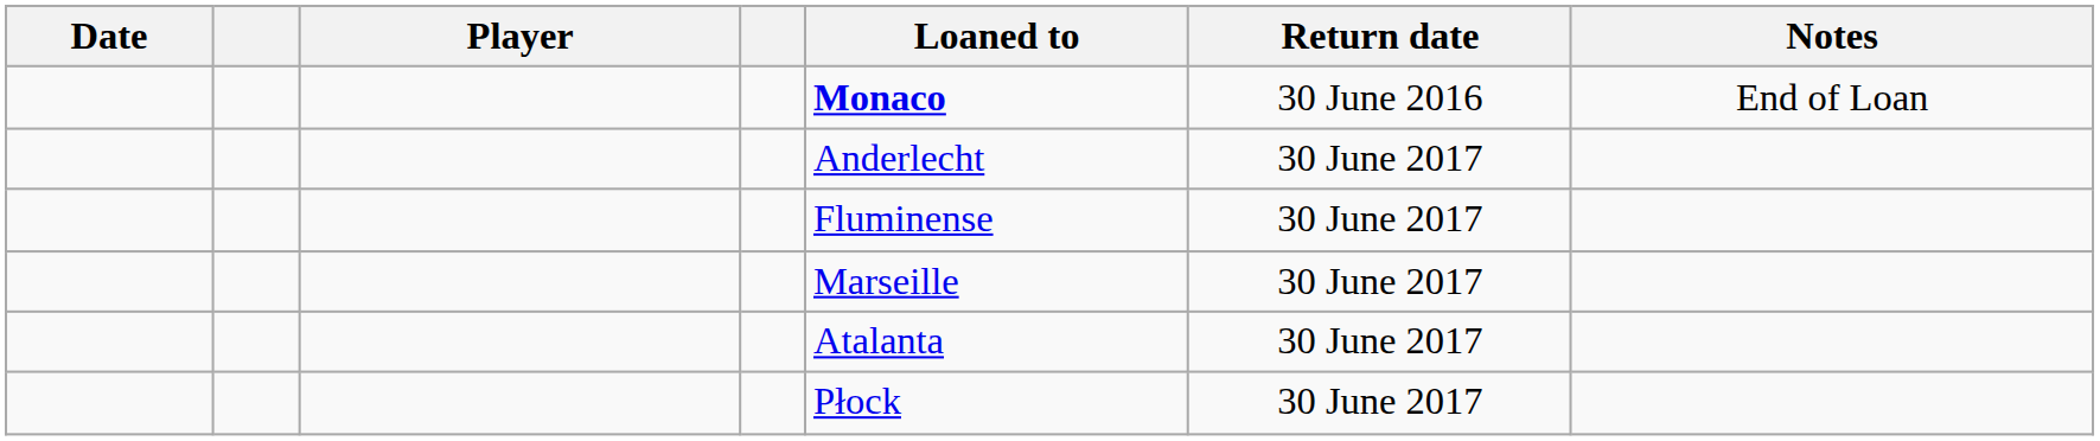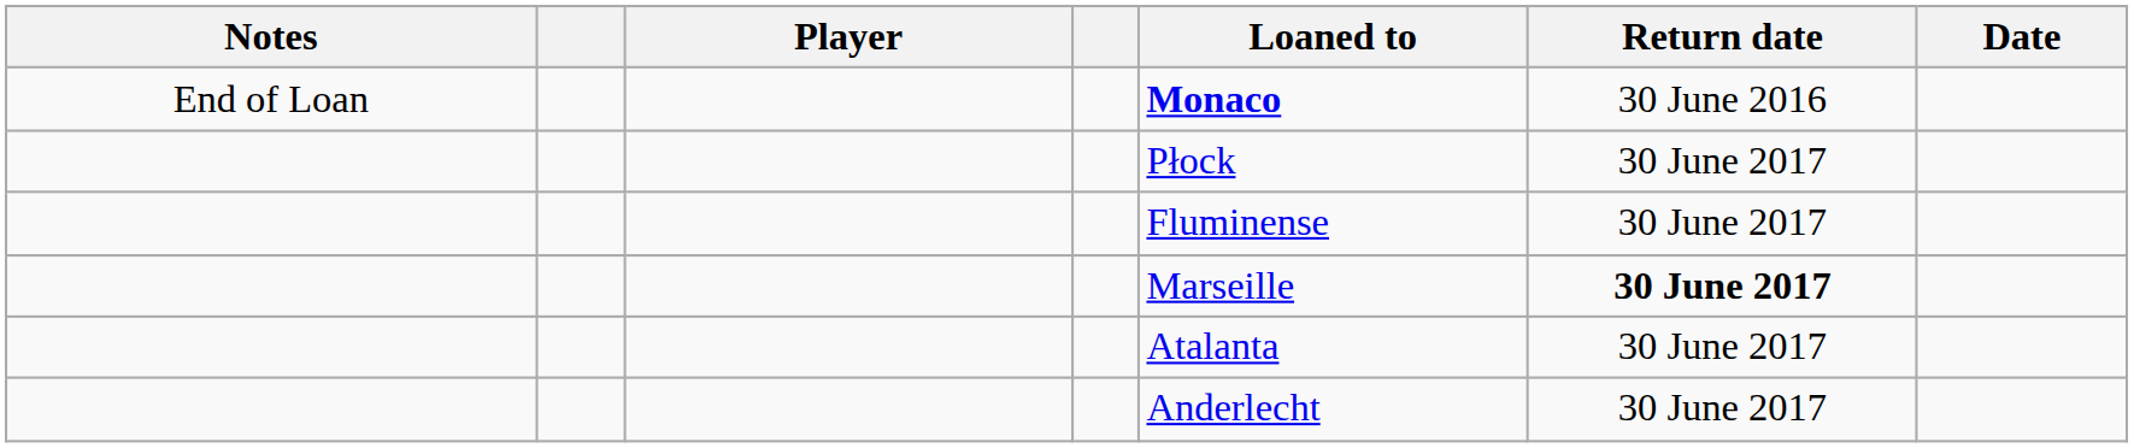columns swapped: Date <-> Notes
row 3 | Loaned to: Anderlecht -> Płock
row 5 | Return date: normal -> bold
row 7 | Loaned to: Płock -> Anderlecht
